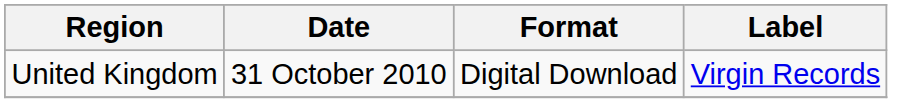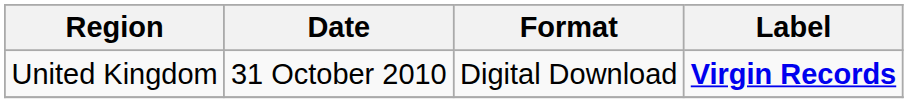United Kingdom | Label: normal -> bold
